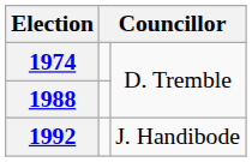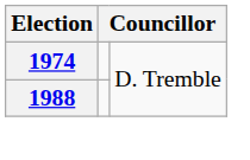- row: 1992 | J. Handibode
